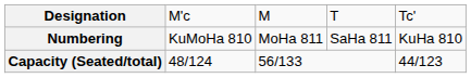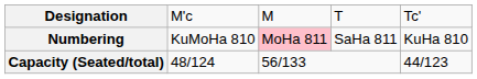Numbering | column 3: no background -> pink background
